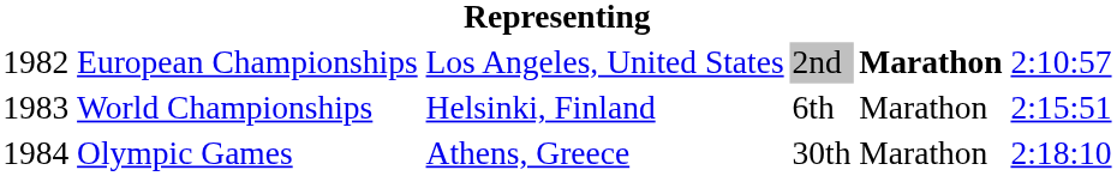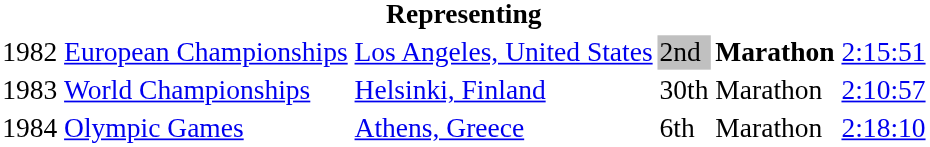European Championships | column 6: 2:10:57 -> 2:15:51
World Championships | column 4: 6th -> 30th
World Championships | column 6: 2:15:51 -> 2:10:57
Olympic Games | column 4: 30th -> 6th
